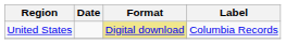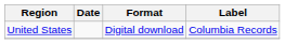United States | Format: khaki background -> no background
